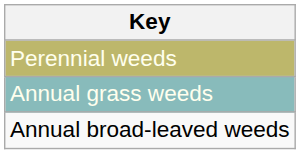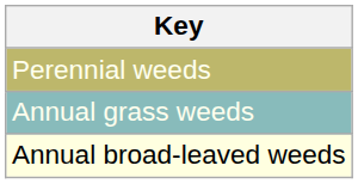row 4 | column 1: no background -> lightyellow background
